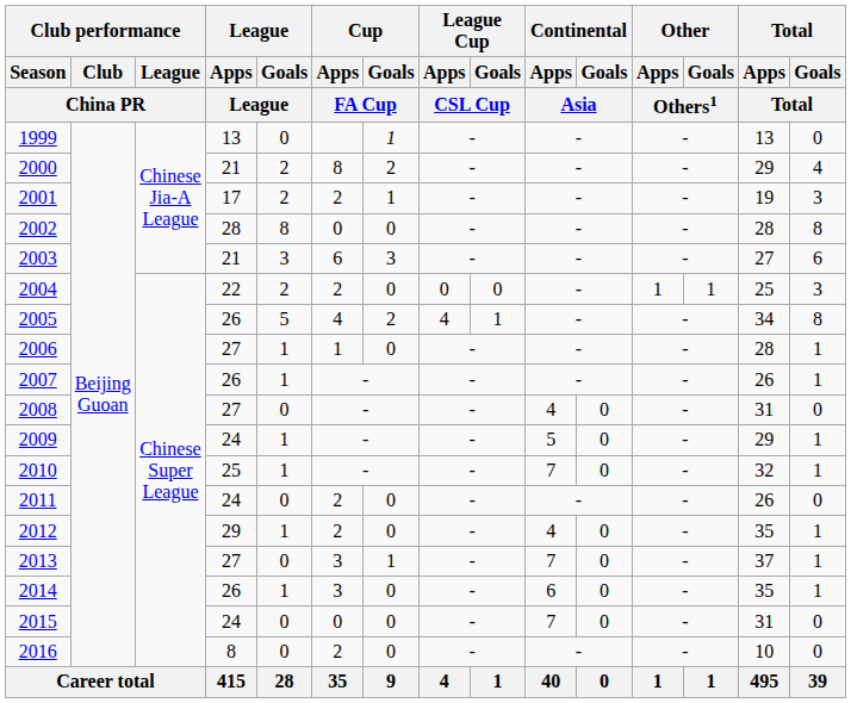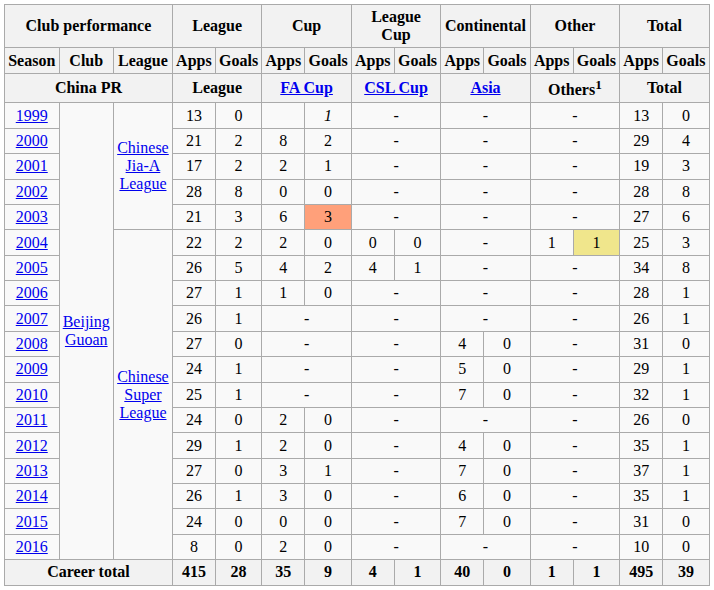2003 | Cup / Goals / FA Cup: no background -> lightsalmon background
2004 | Other / Goals / Others1: no background -> khaki background
